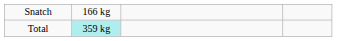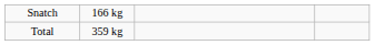row 2 | column 2: paleturquoise background -> no background
